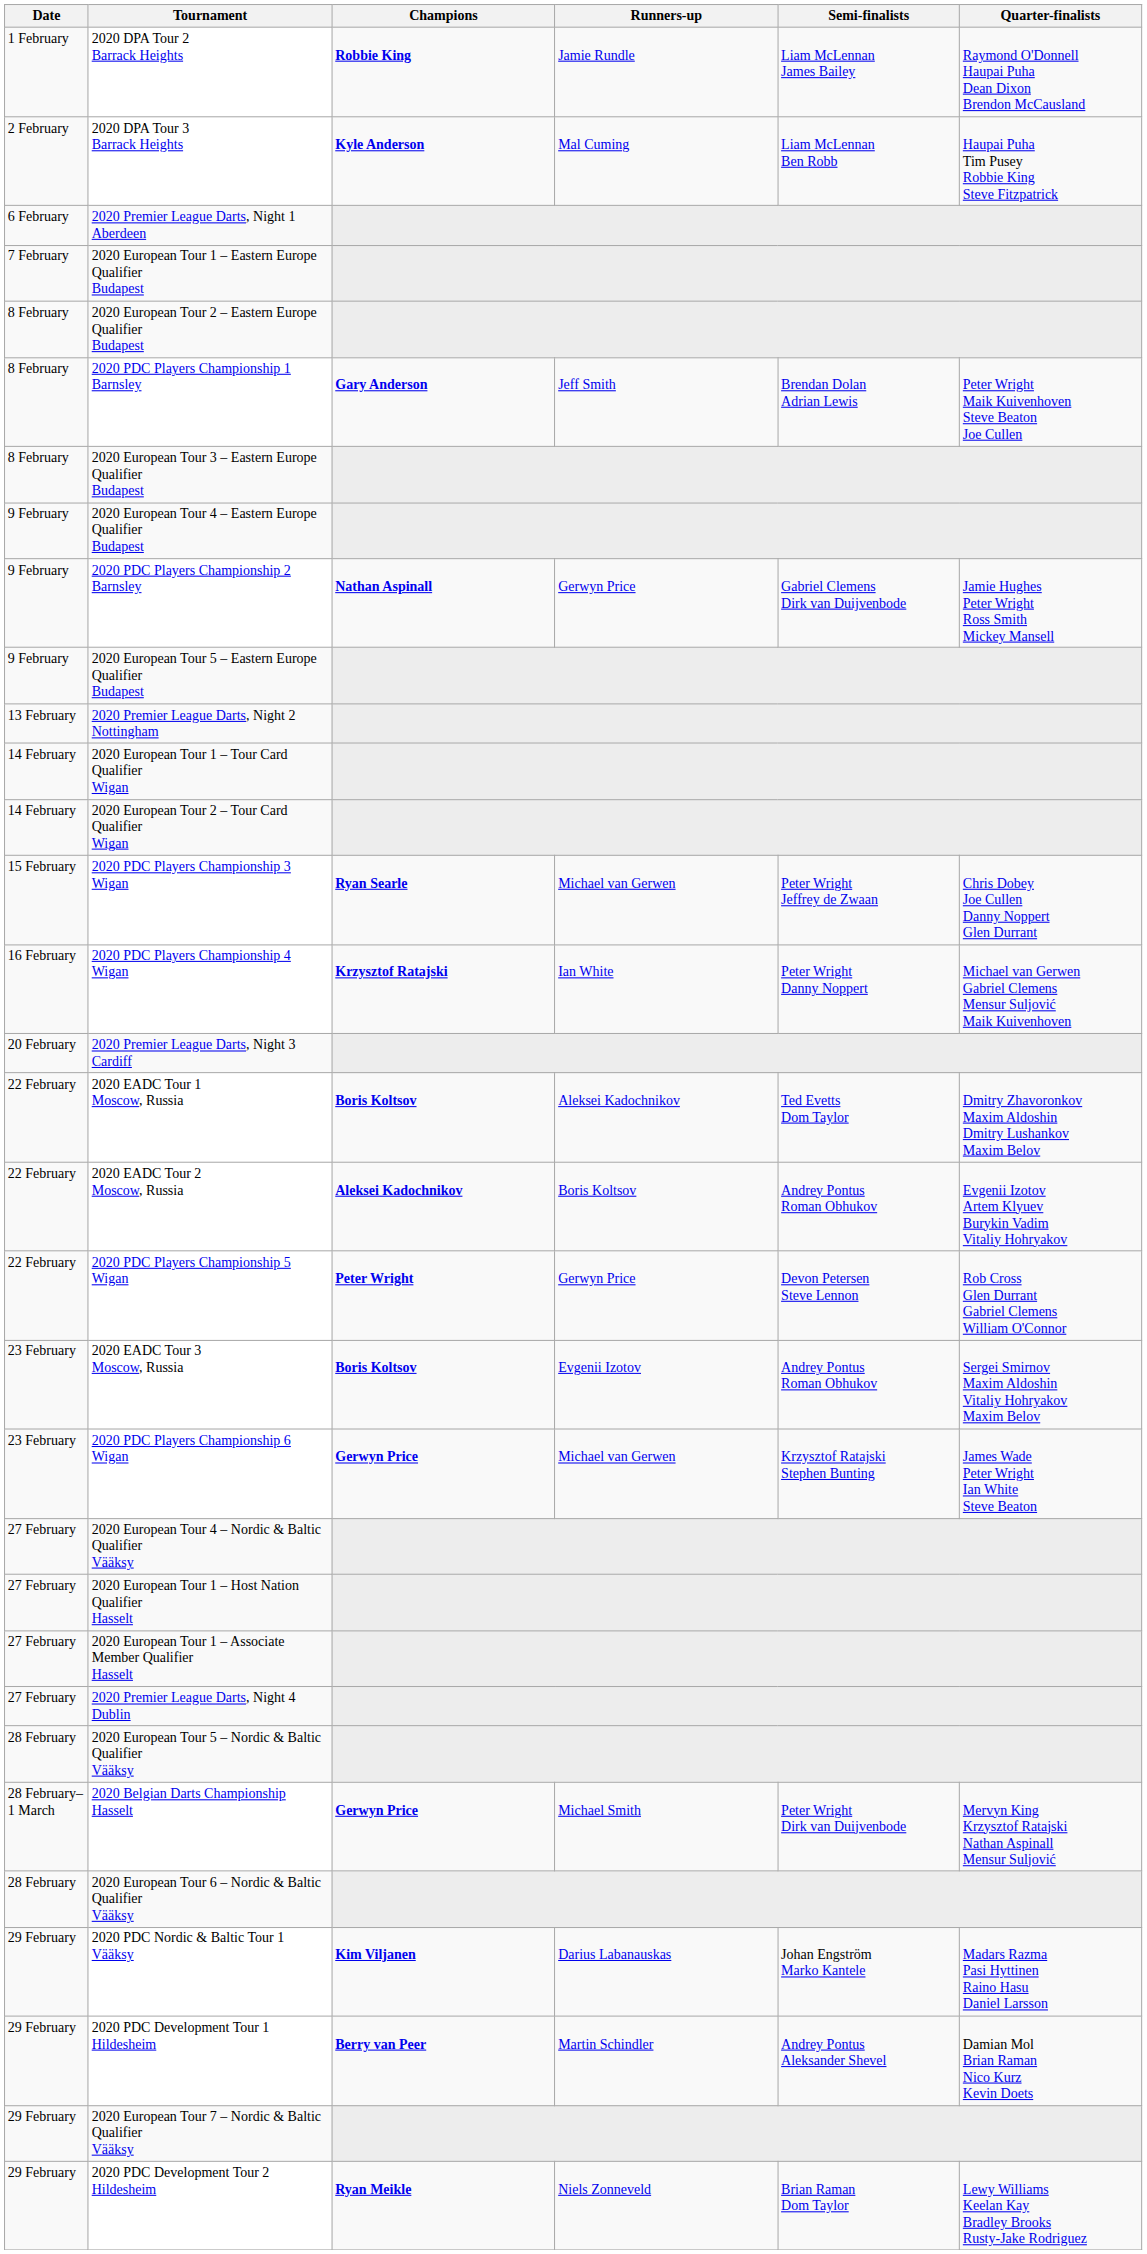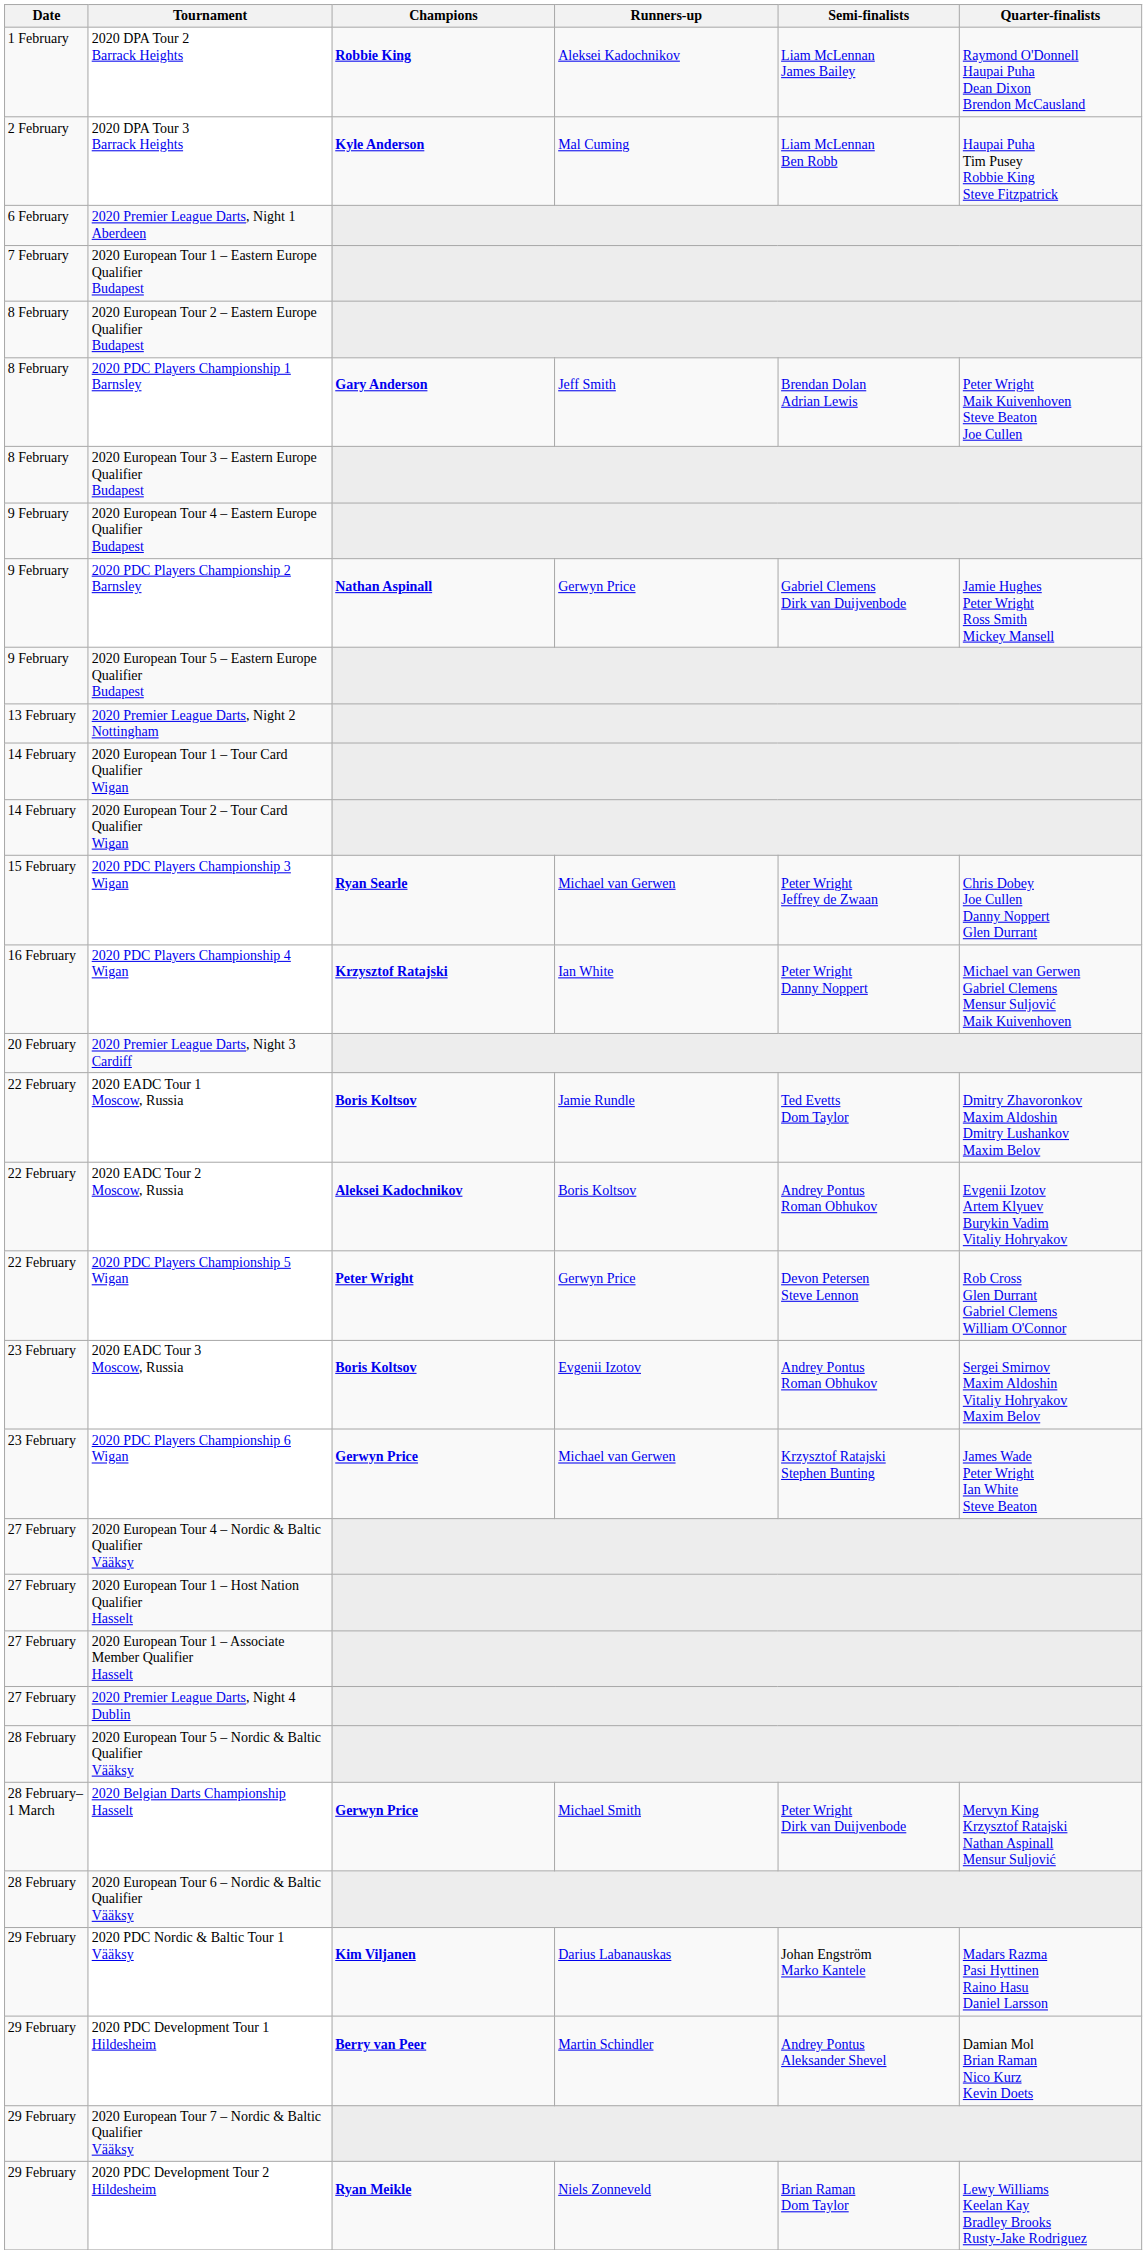2020 DPA Tour 2 Barrack Heights | Runners-up: Jamie Rundle -> Aleksei Kadochnikov
2020 EADC Tour 1 Moscow, Russia | Runners-up: Aleksei Kadochnikov -> Jamie Rundle
